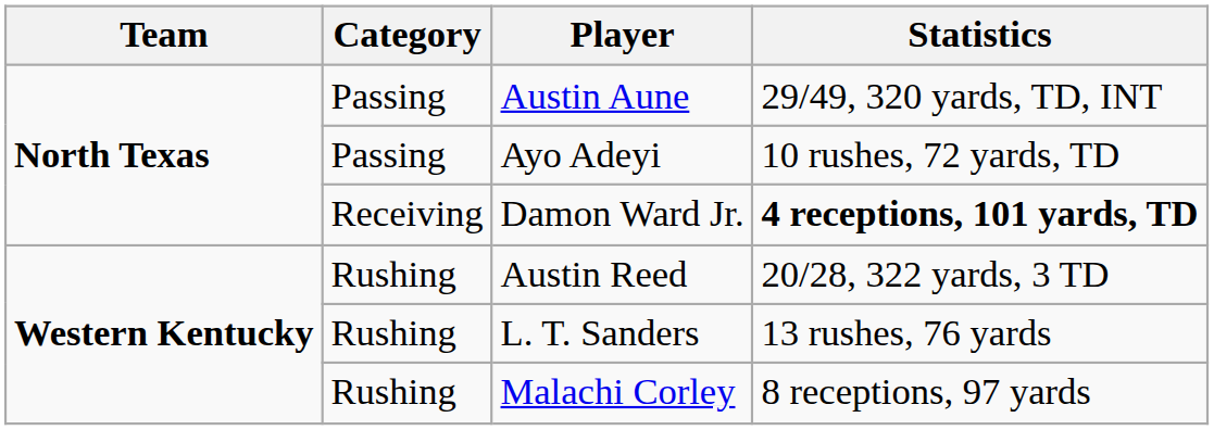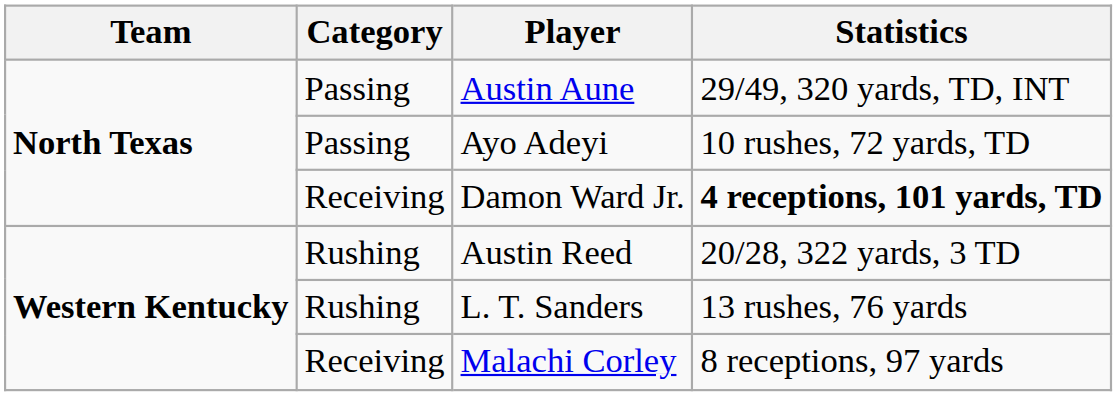Malachi Corley | Category: Rushing -> Receiving
